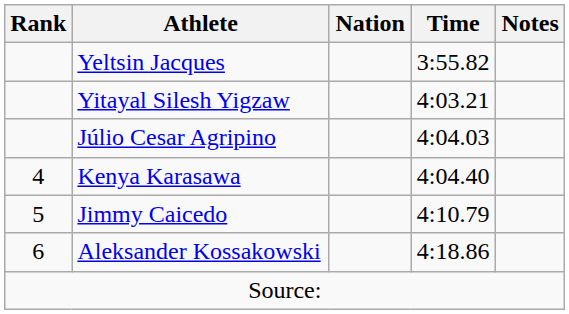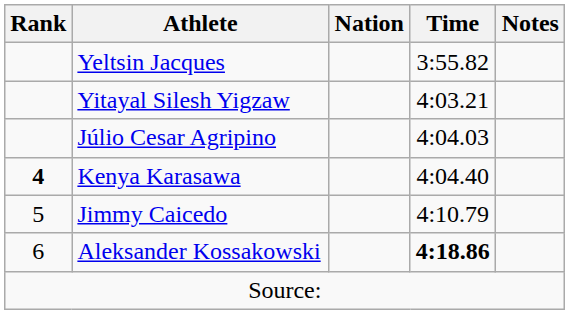Kenya Karasawa | Rank: normal -> bold
Aleksander Kossakowski | Time: normal -> bold
